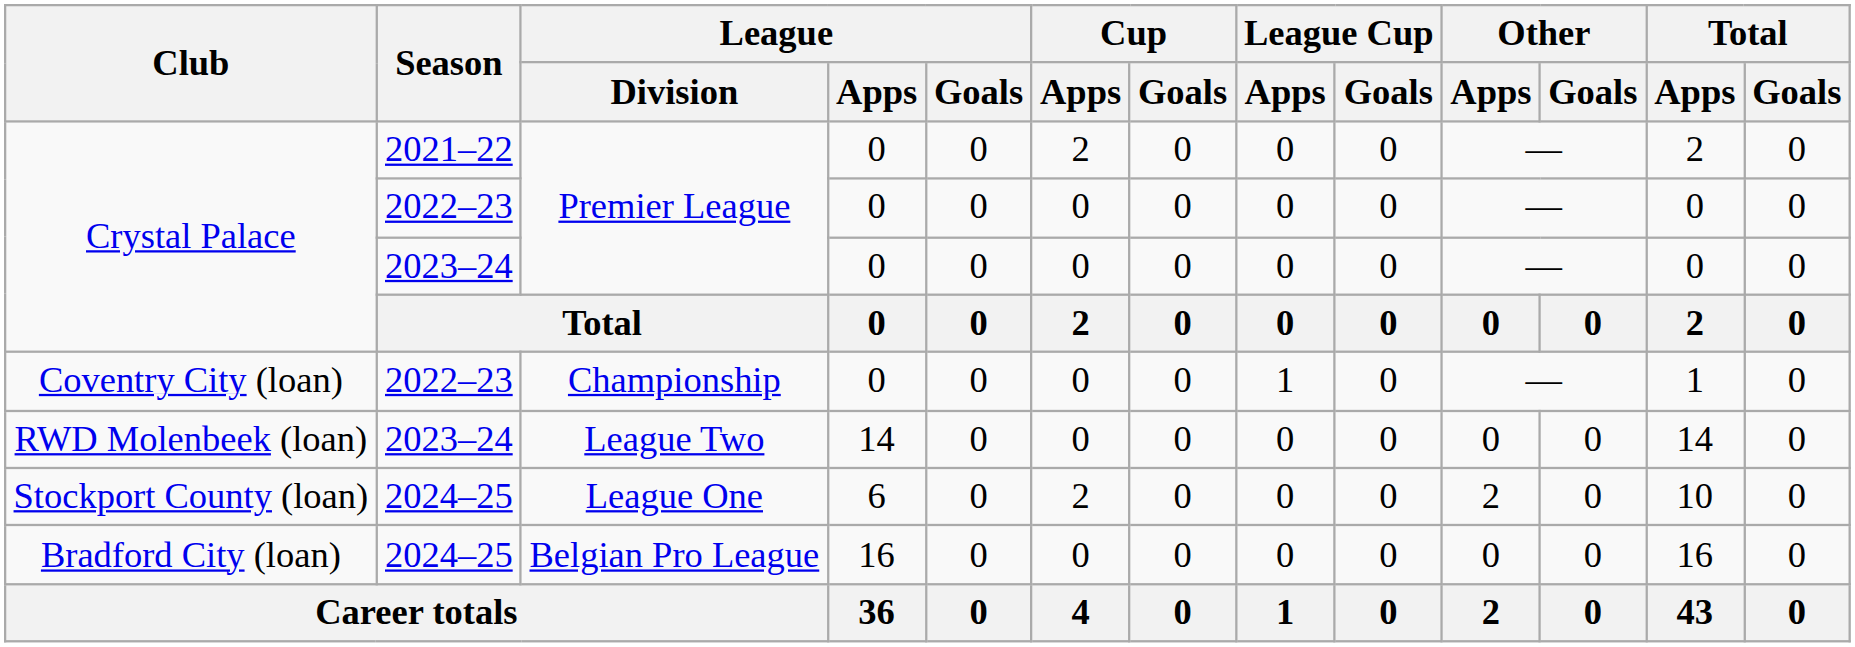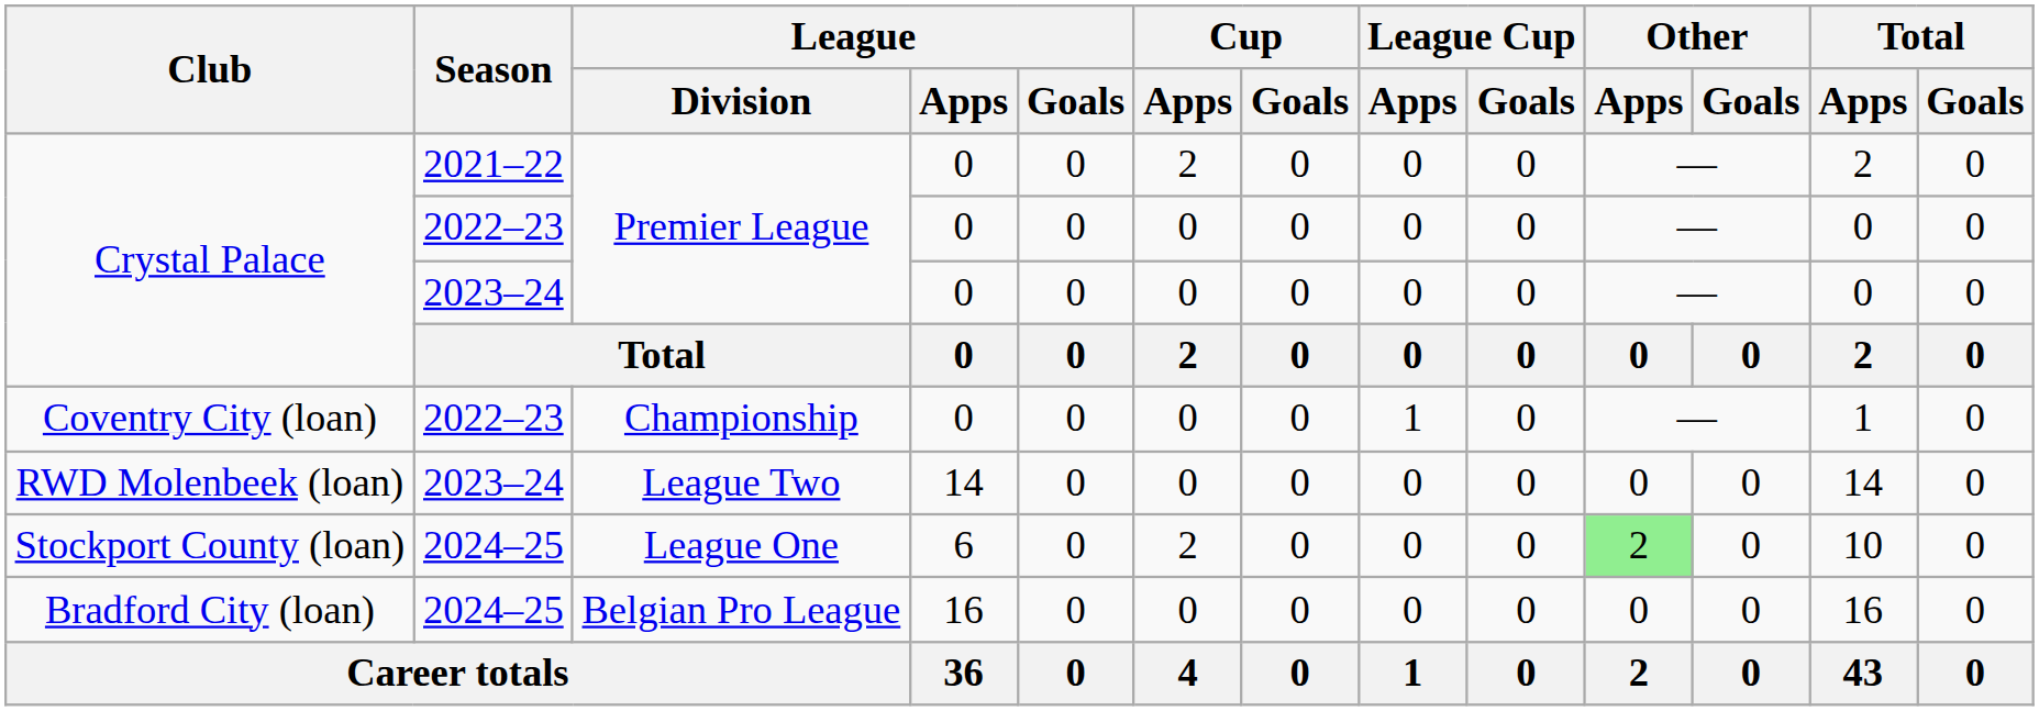Stockport County (loan) | Other / Apps: no background -> lightgreen background
